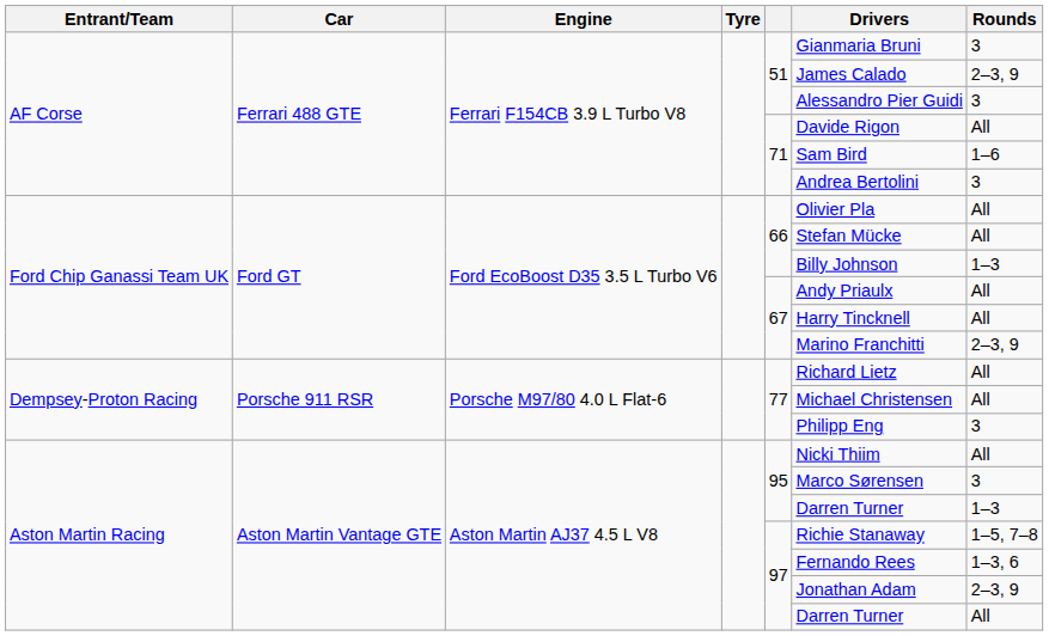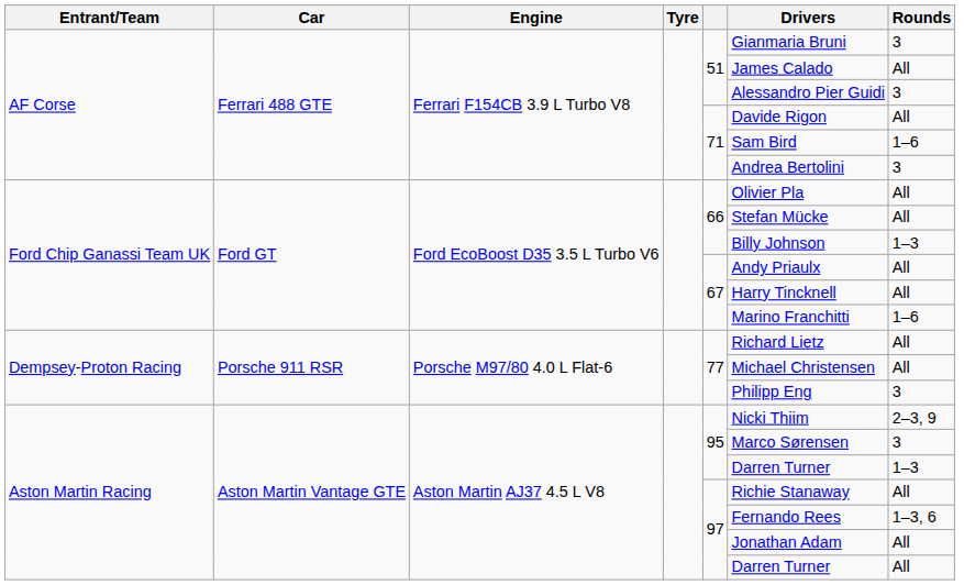row 3 | Rounds: 2–3, 9 -> All
row 13 | Rounds: 2–3, 9 -> 1–6
row 17 | Rounds: All -> 2–3, 9
row 20 | Rounds: 1–5, 7–8 -> All
row 22 | Rounds: 2–3, 9 -> All
